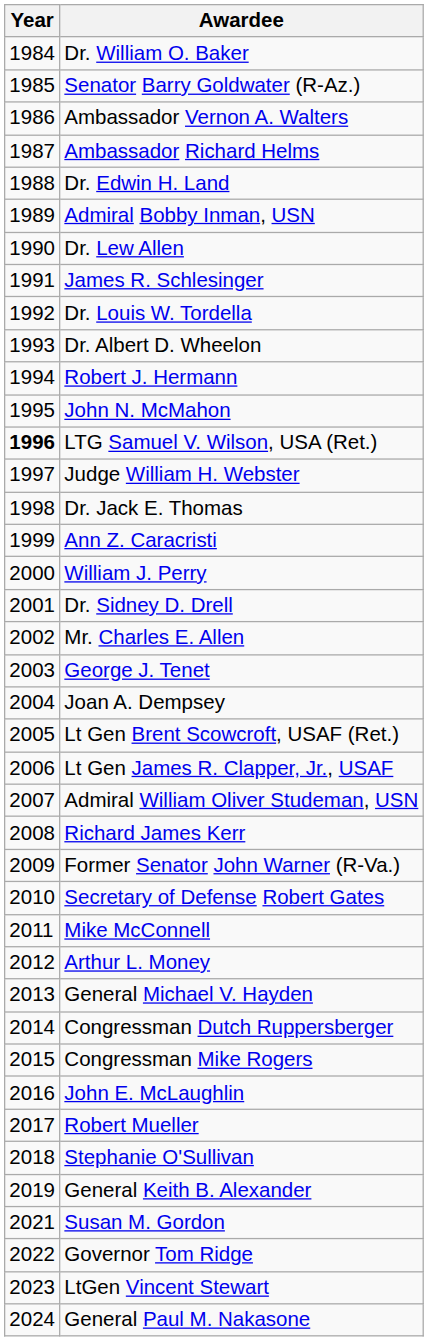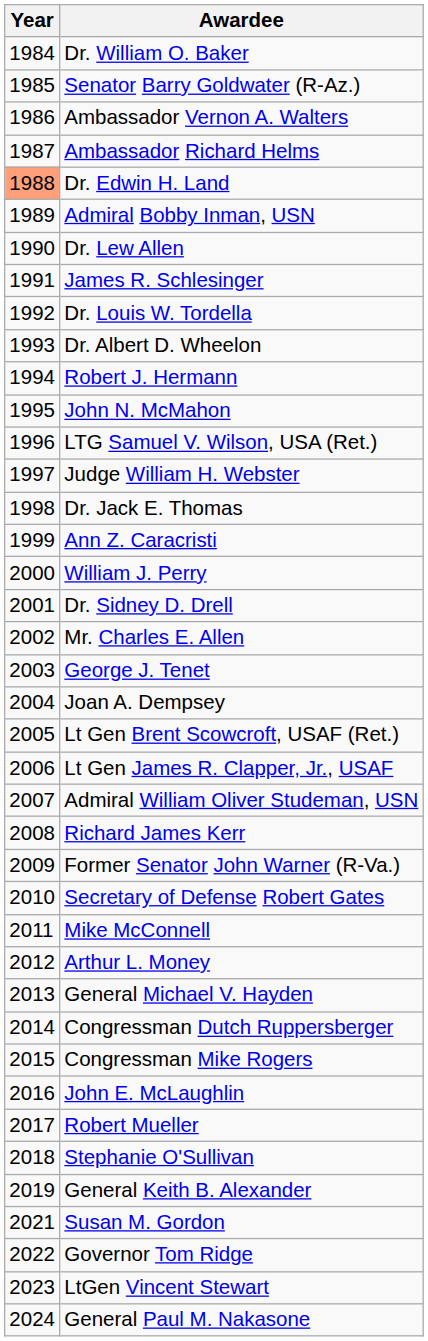Dr. Edwin H. Land | Year: no background -> lightsalmon background
LTG Samuel V. Wilson, USA (Ret.) | Year: bold -> normal
